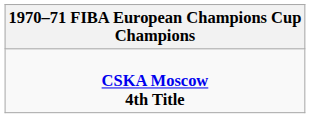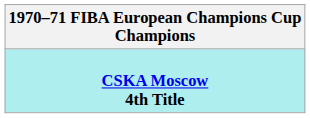row 2 | column 1: no background -> paleturquoise background
